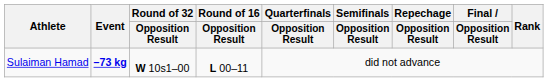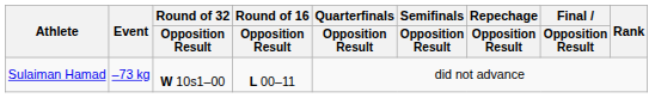Sulaiman Hamad | Event: bold -> normal
